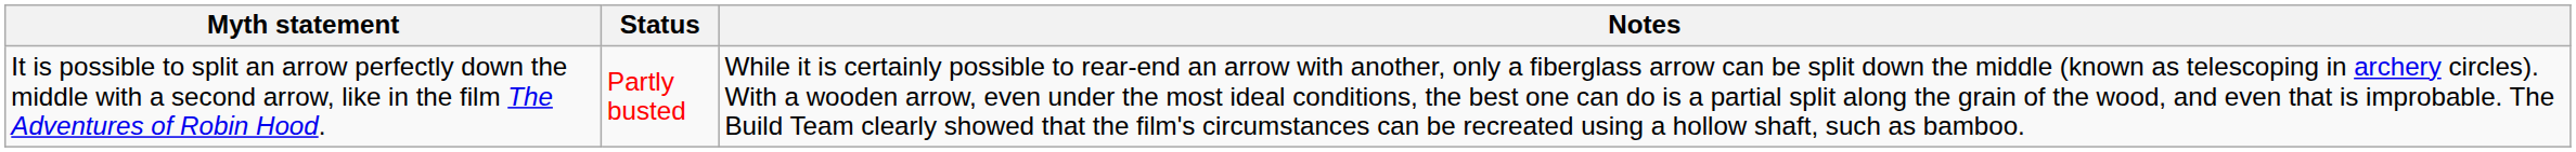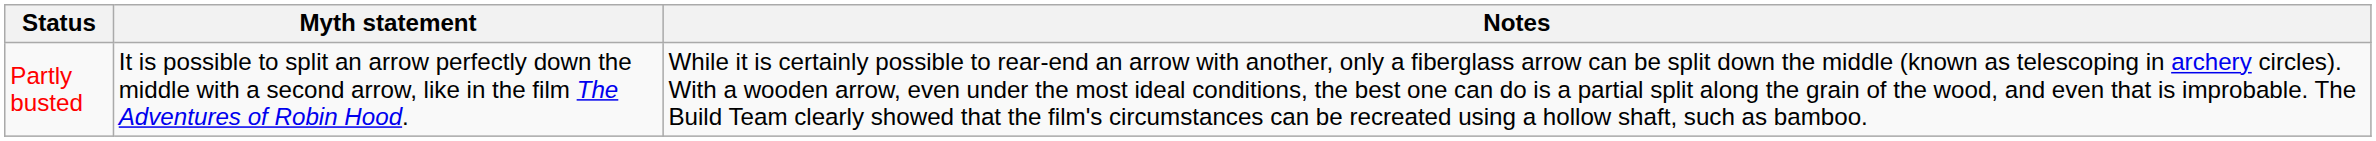columns swapped: Myth statement <-> Status
